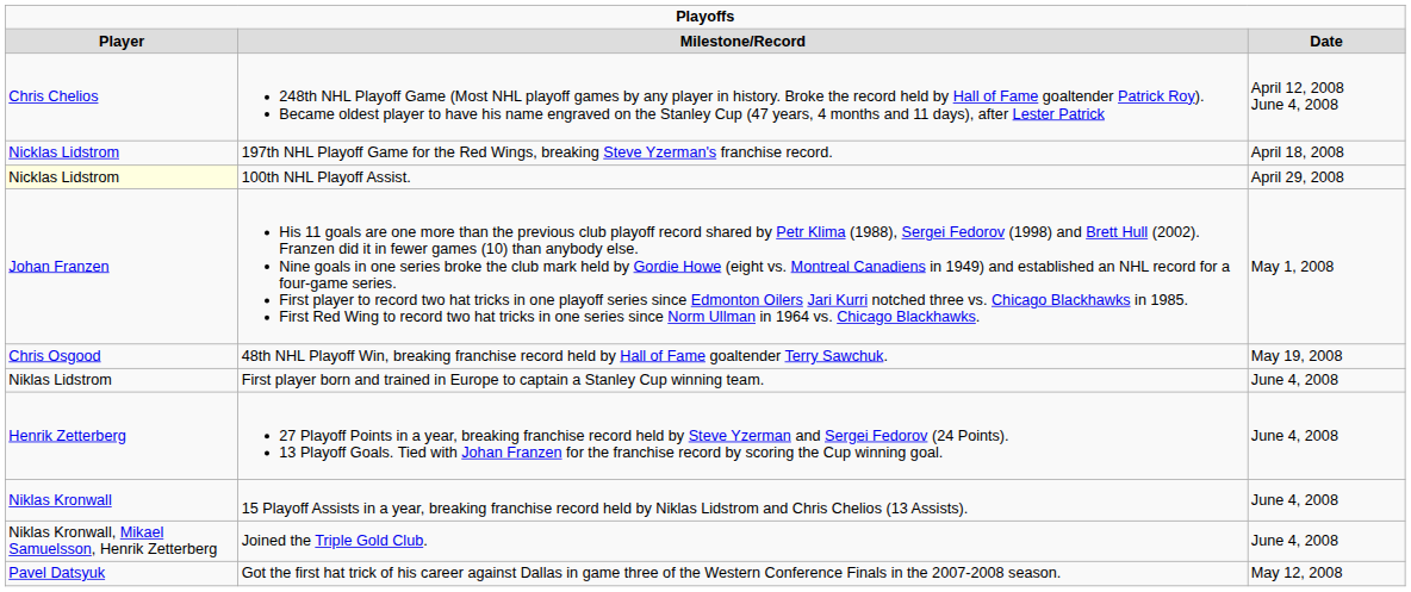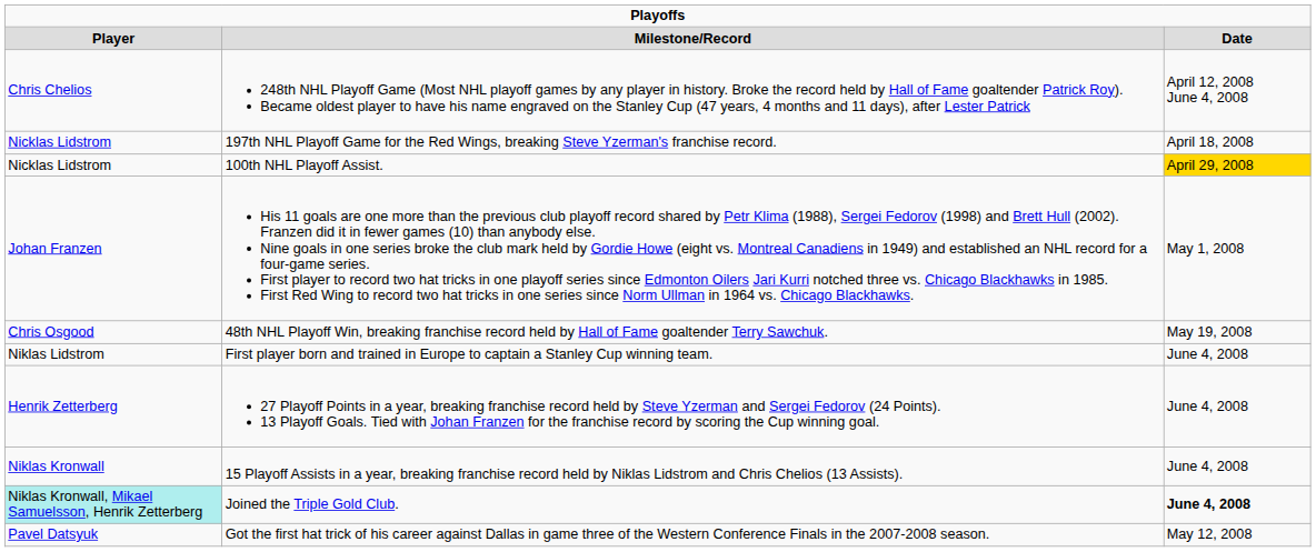100th NHL Playoff Assist. | column 1: lightyellow background -> no background
100th NHL Playoff Assist. | column 3: no background -> gold background
Joined the Triple Gold Club. | column 1: no background -> paleturquoise background
Joined the Triple Gold Club. | column 3: normal -> bold
